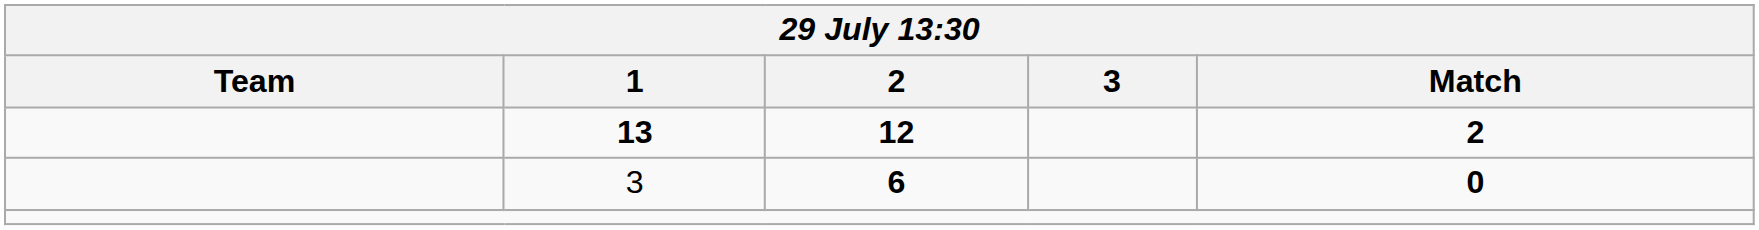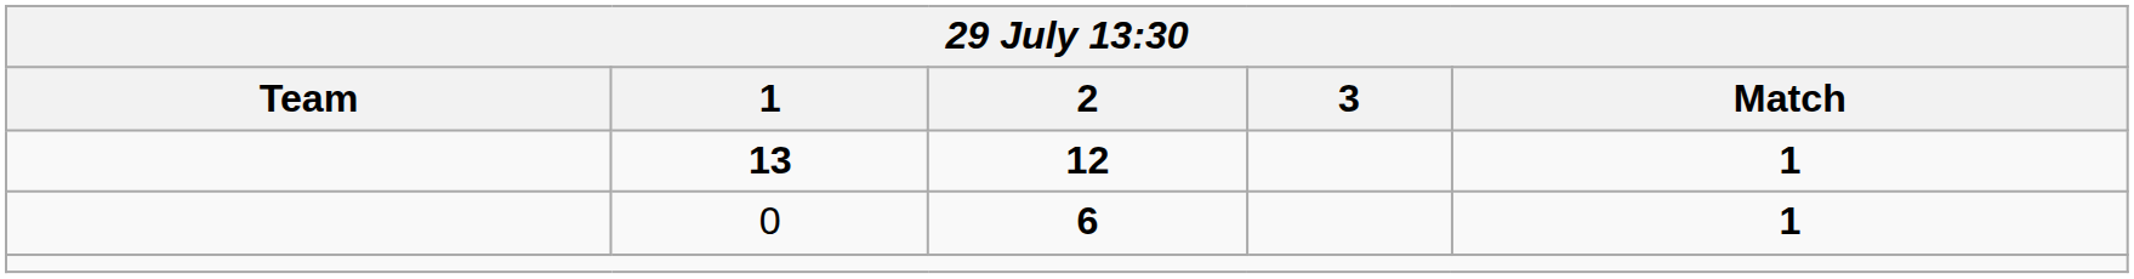row 3 | Match: 2 -> 1
row 4 | 1: 3 -> 0
row 4 | Match: 0 -> 1
